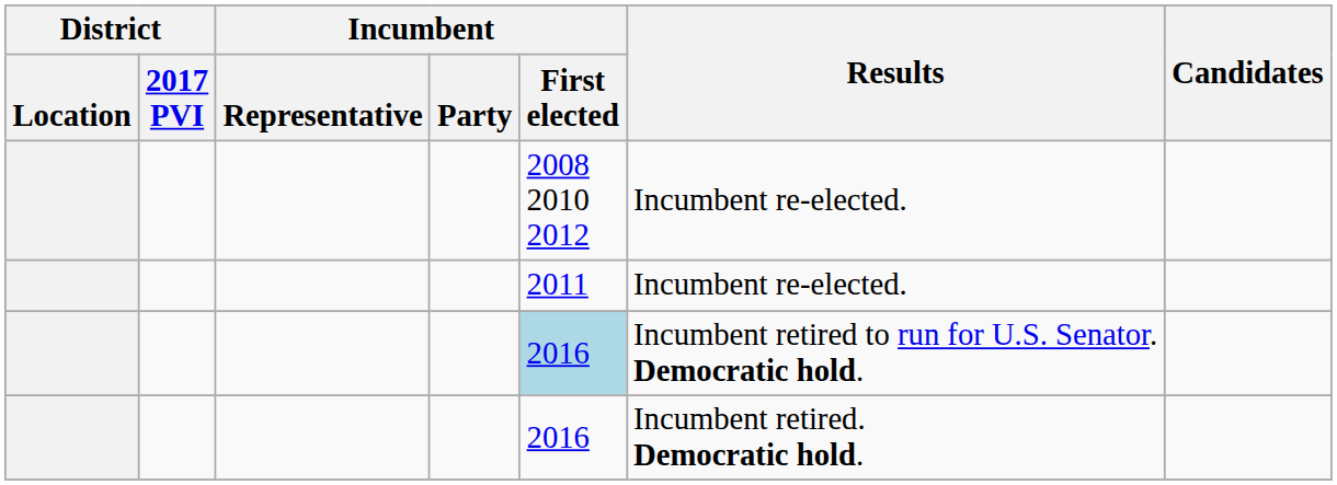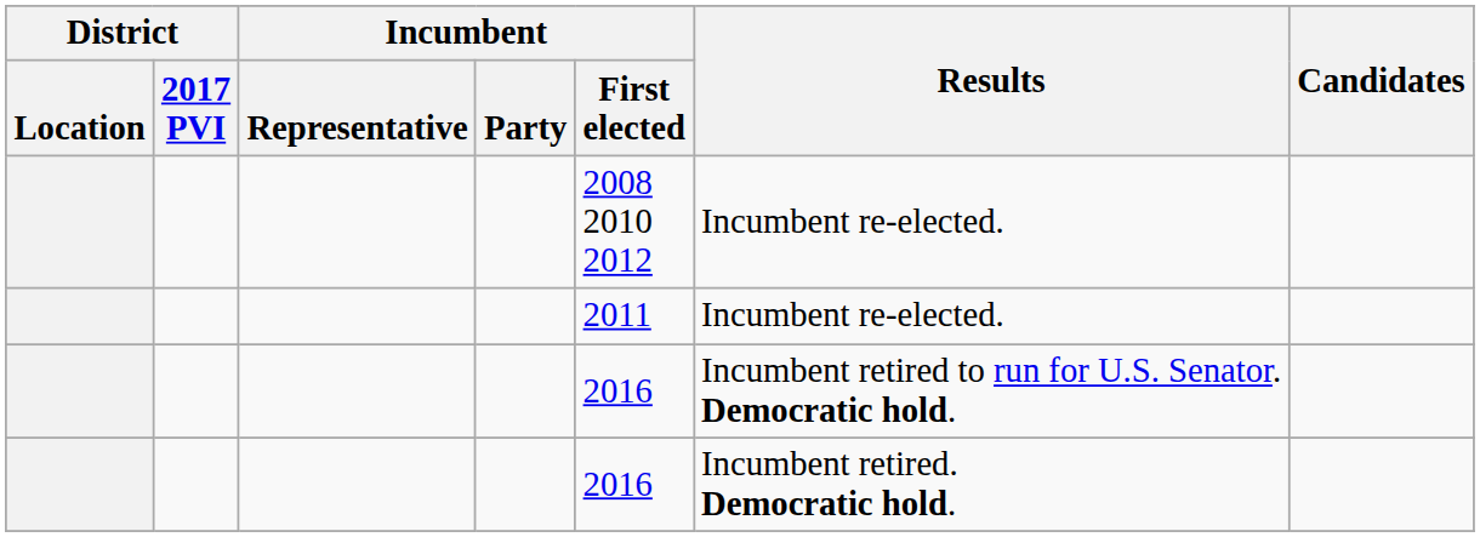row 5 | Incumbent / First elected: lightblue background -> no background
